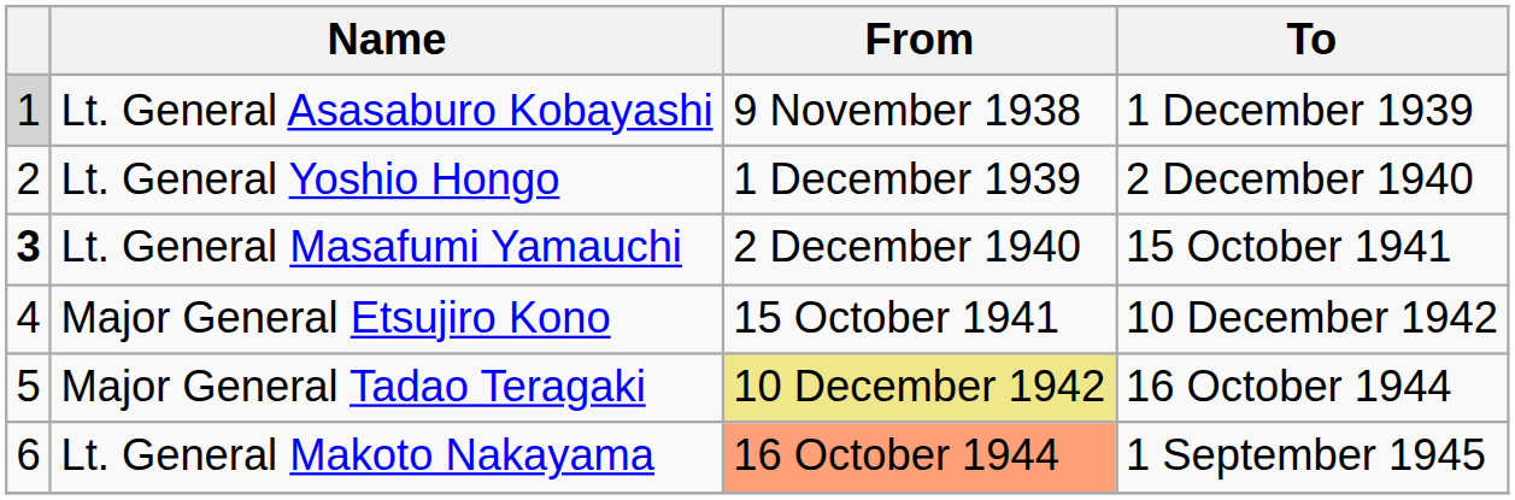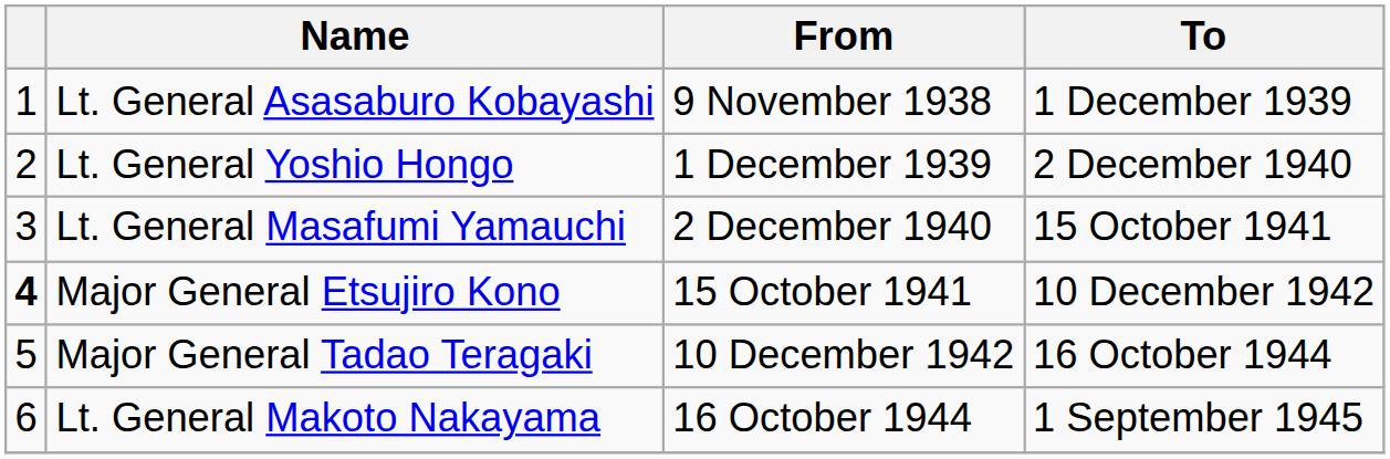Lt. General Asasaburo Kobayashi | column 1: lightgrey background -> no background
Lt. General Masafumi Yamauchi | column 1: bold -> normal
Major General Etsujiro Kono | column 1: normal -> bold
Major General Tadao Teragaki | From: khaki background -> no background
Lt. General Makoto Nakayama | From: lightsalmon background -> no background
